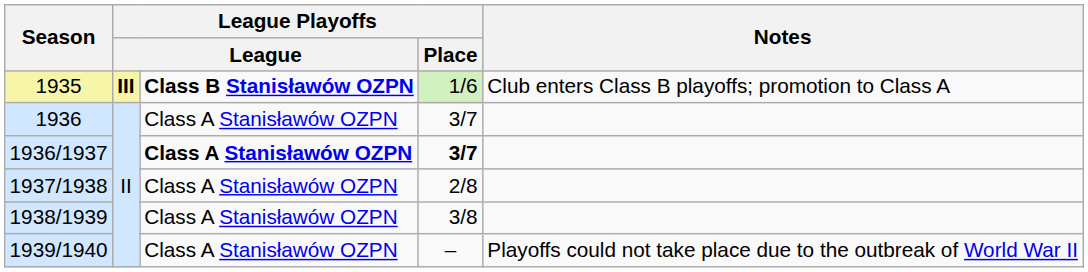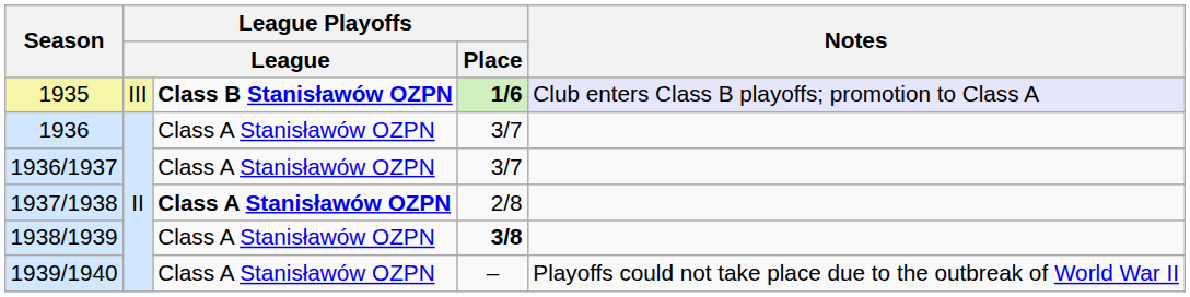1935 | column 2: bold -> normal
1935 | League Playoffs / Place: normal -> bold
1935 | Notes: no background -> lavender background
1936/1937 | column 3: bold -> normal
1936/1937 | League Playoffs / Place: bold -> normal
1937/1938 | column 3: normal -> bold
1938/1939 | League Playoffs / Place: normal -> bold
